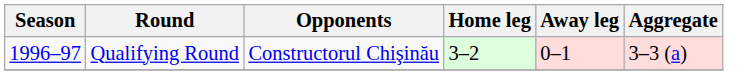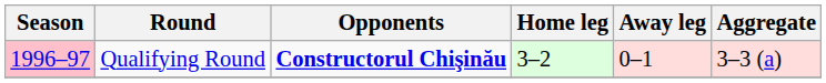Qualifying Round | Season: no background -> pink background
Qualifying Round | Opponents: normal -> bold
